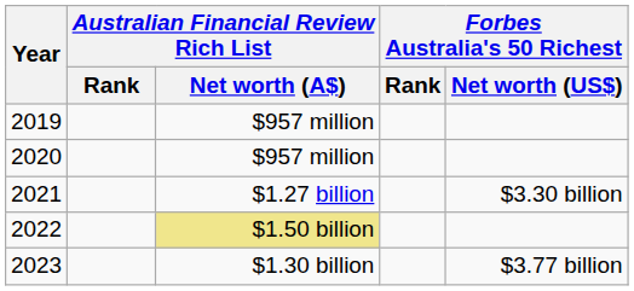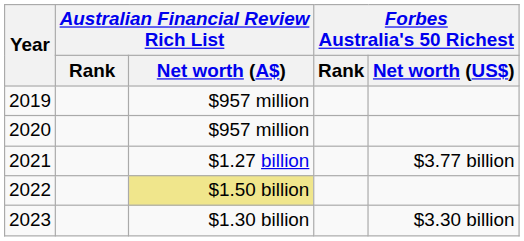2021 | Forbes Australia's 50 Richest / Net worth (US$): $3.30 billion -> $3.77 billion
2023 | Forbes Australia's 50 Richest / Net worth (US$): $3.77 billion -> $3.30 billion
